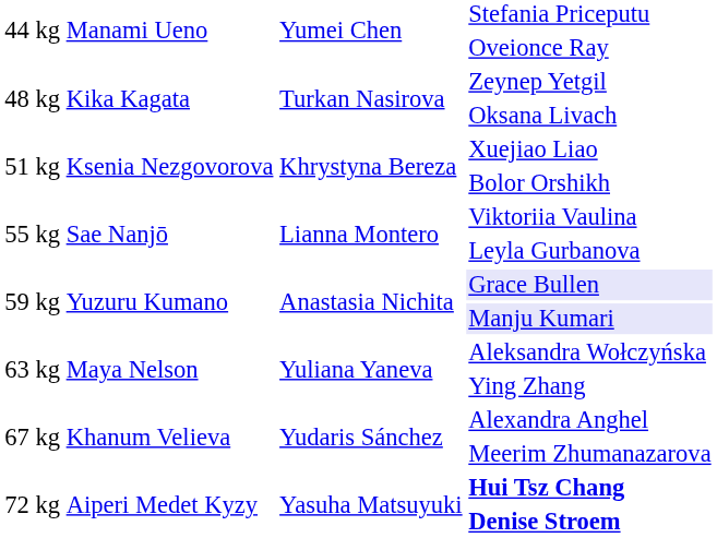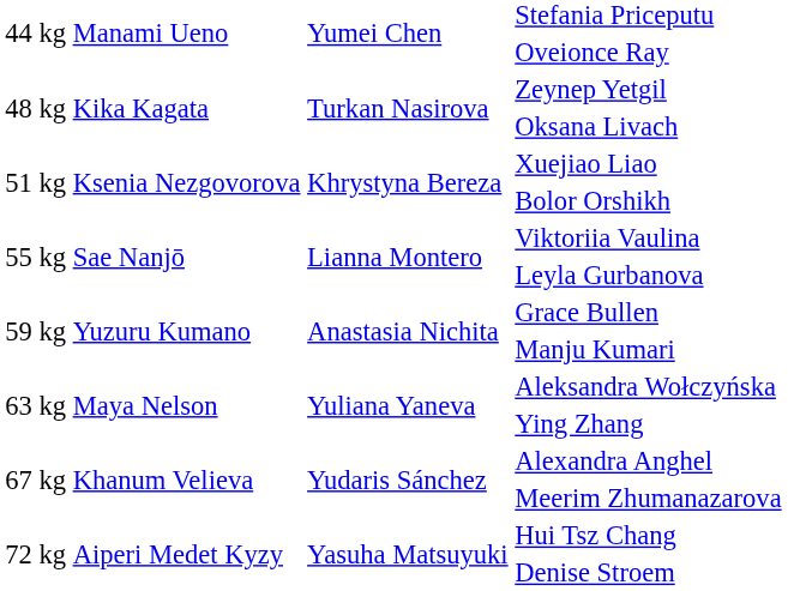Grace Bullen | column 4: lavender background -> no background
Manju Kumari | column 4: lavender background -> no background
Hui Tsz Chang | column 4: bold -> normal
Denise Stroem | column 4: bold -> normal
